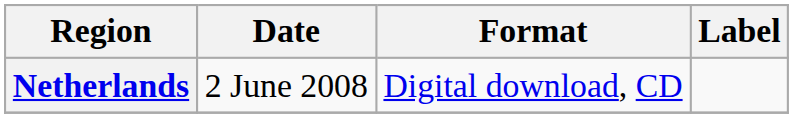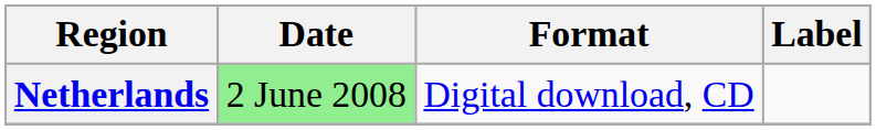Netherlands | Date: no background -> lightgreen background
